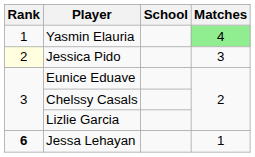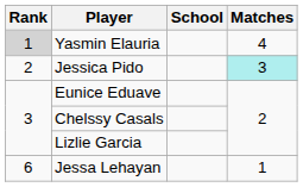Yasmin Elauria | Rank: no background -> lightgrey background
Yasmin Elauria | Matches: lightgreen background -> no background
Jessica Pido | Rank: lightyellow background -> no background
Jessica Pido | Matches: no background -> paleturquoise background
Jessa Lehayan | Rank: bold -> normal
